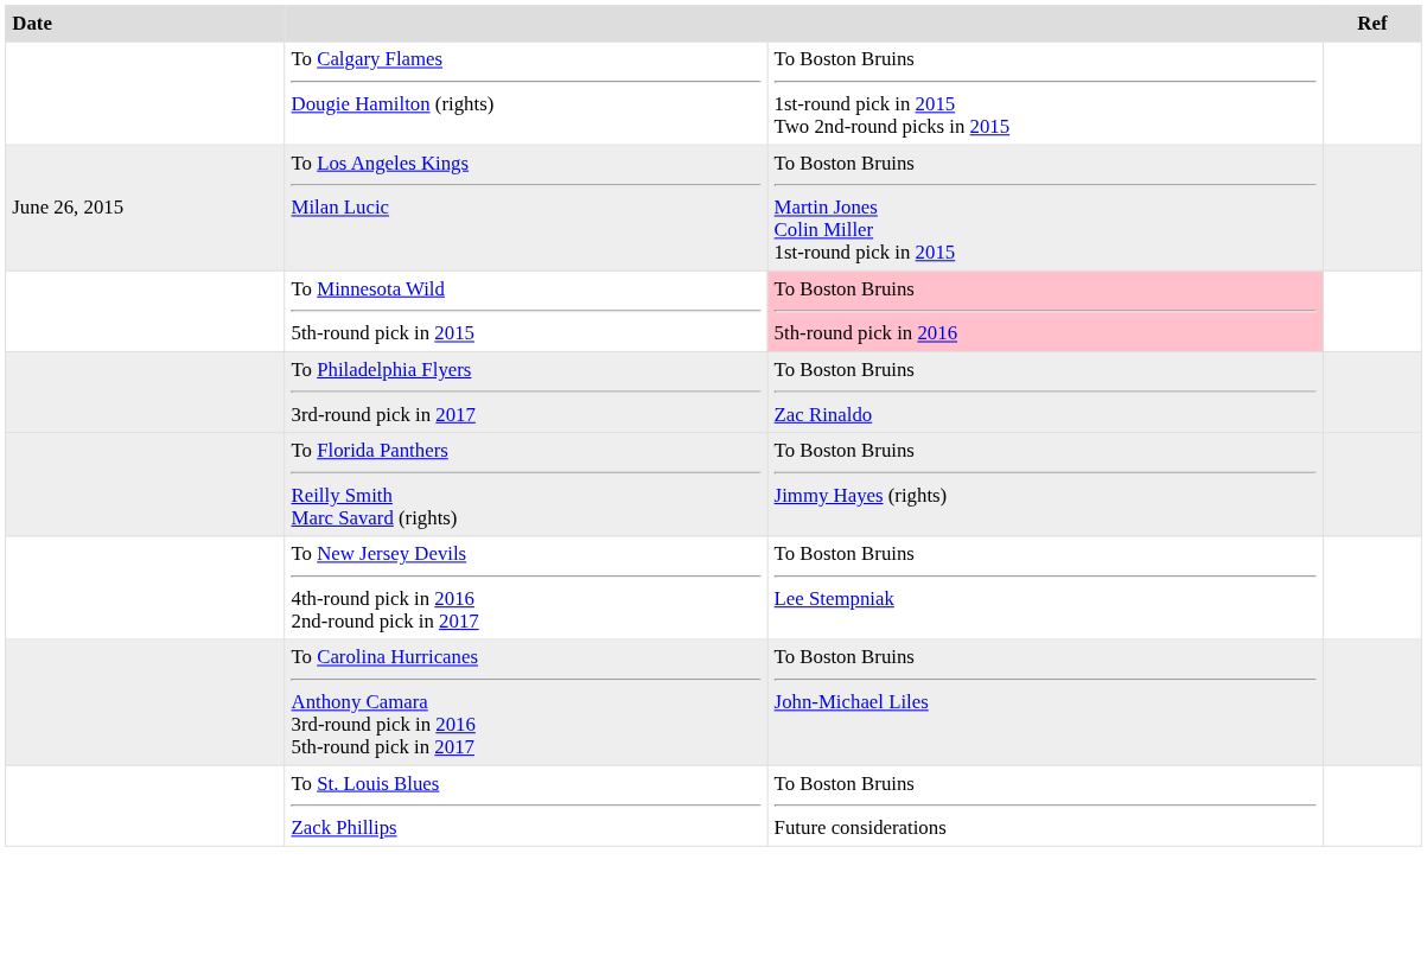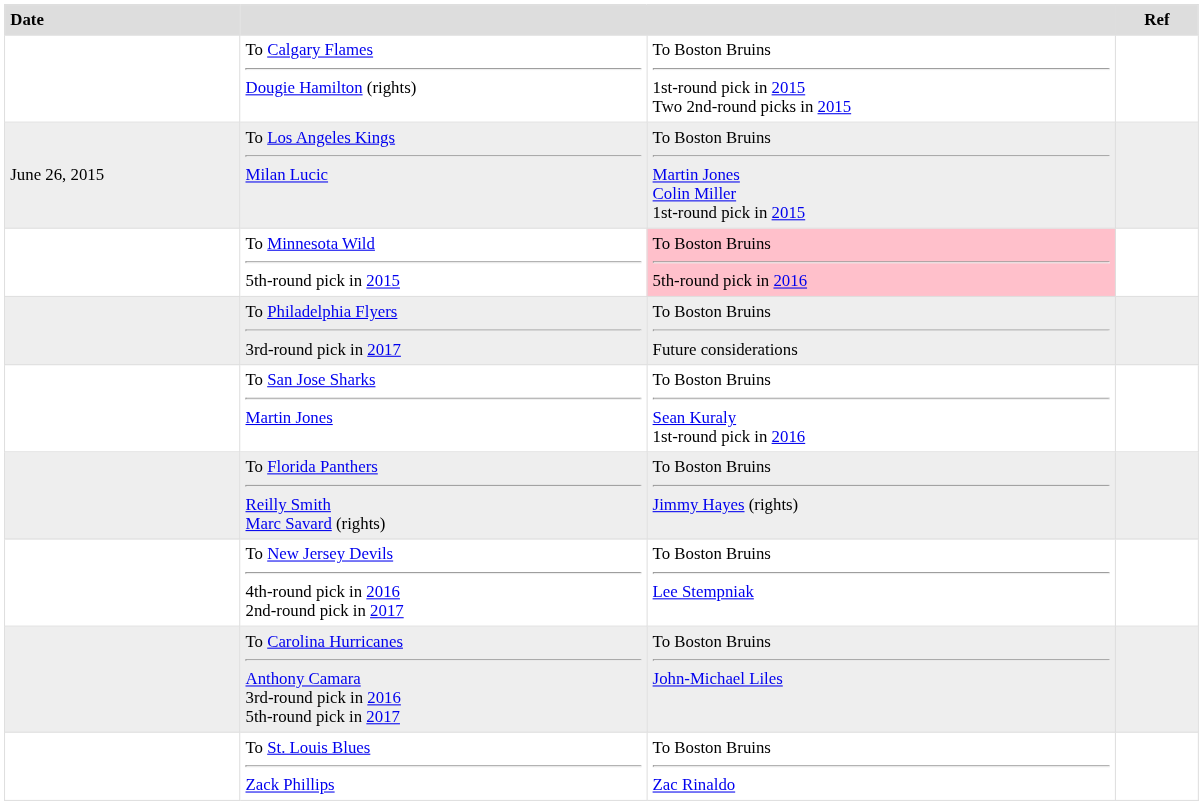To Philadelphia Flyers 3rd-round pick in 2017 | column 3: To Boston Bruins Zac Rinaldo -> To Boston Bruins Future considerations
+ row: To San Jose Sharks Martin Jones | To Boston Bruins Sean Kuraly 1st-round pick in 2016
To St. Louis Blues Zack Phillips | column 3: To Boston Bruins Future considerations -> To Boston Bruins Zac Rinaldo
